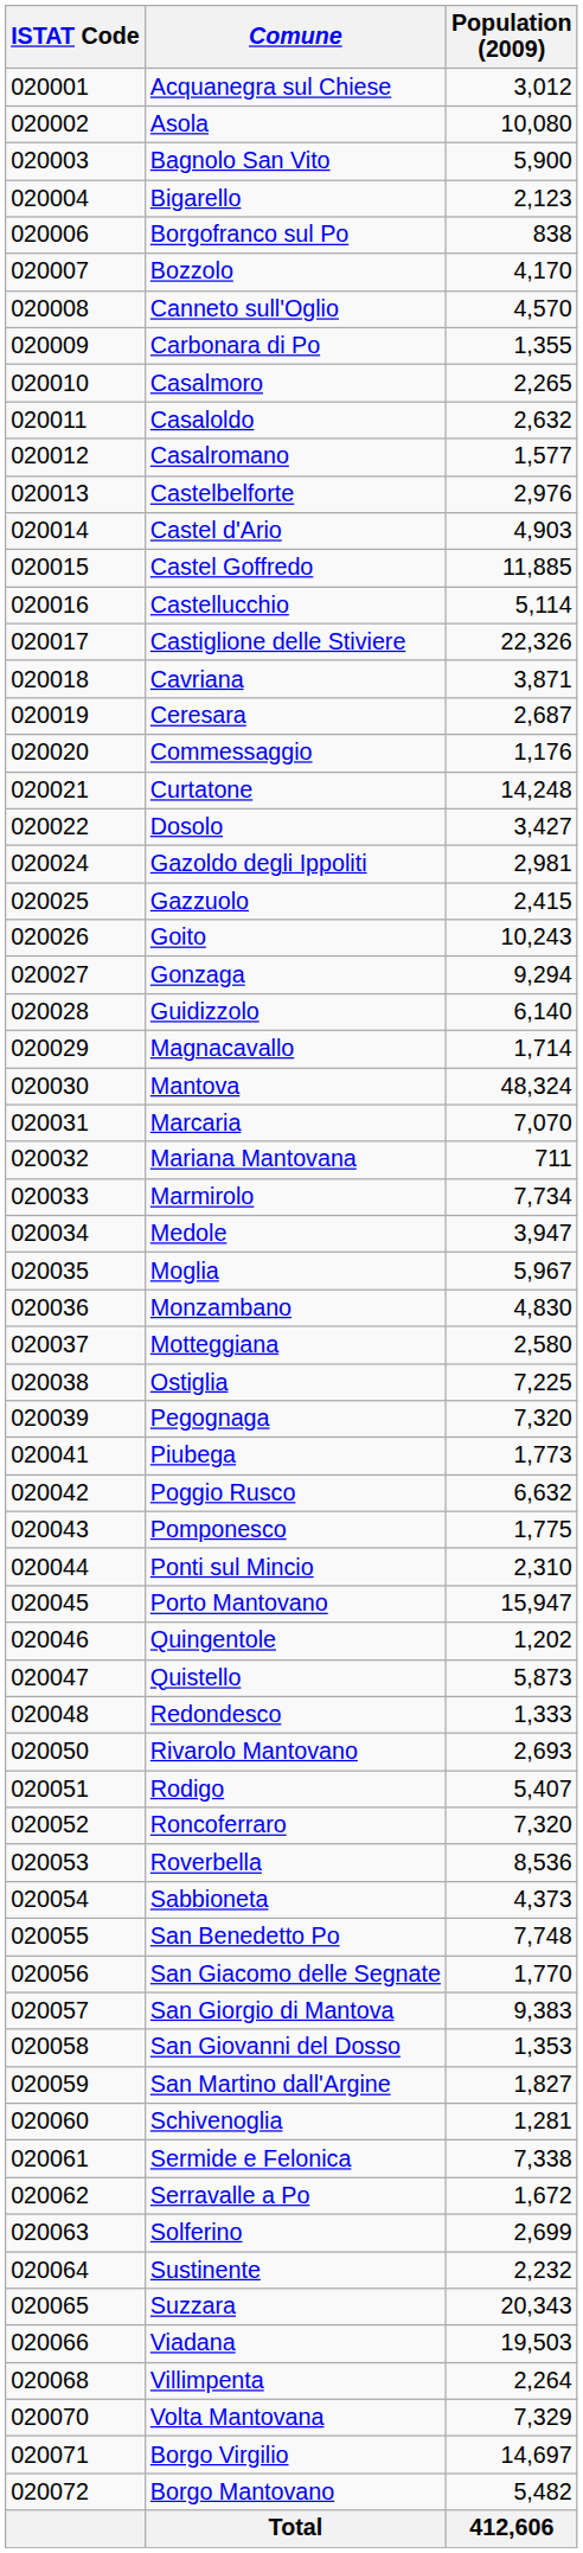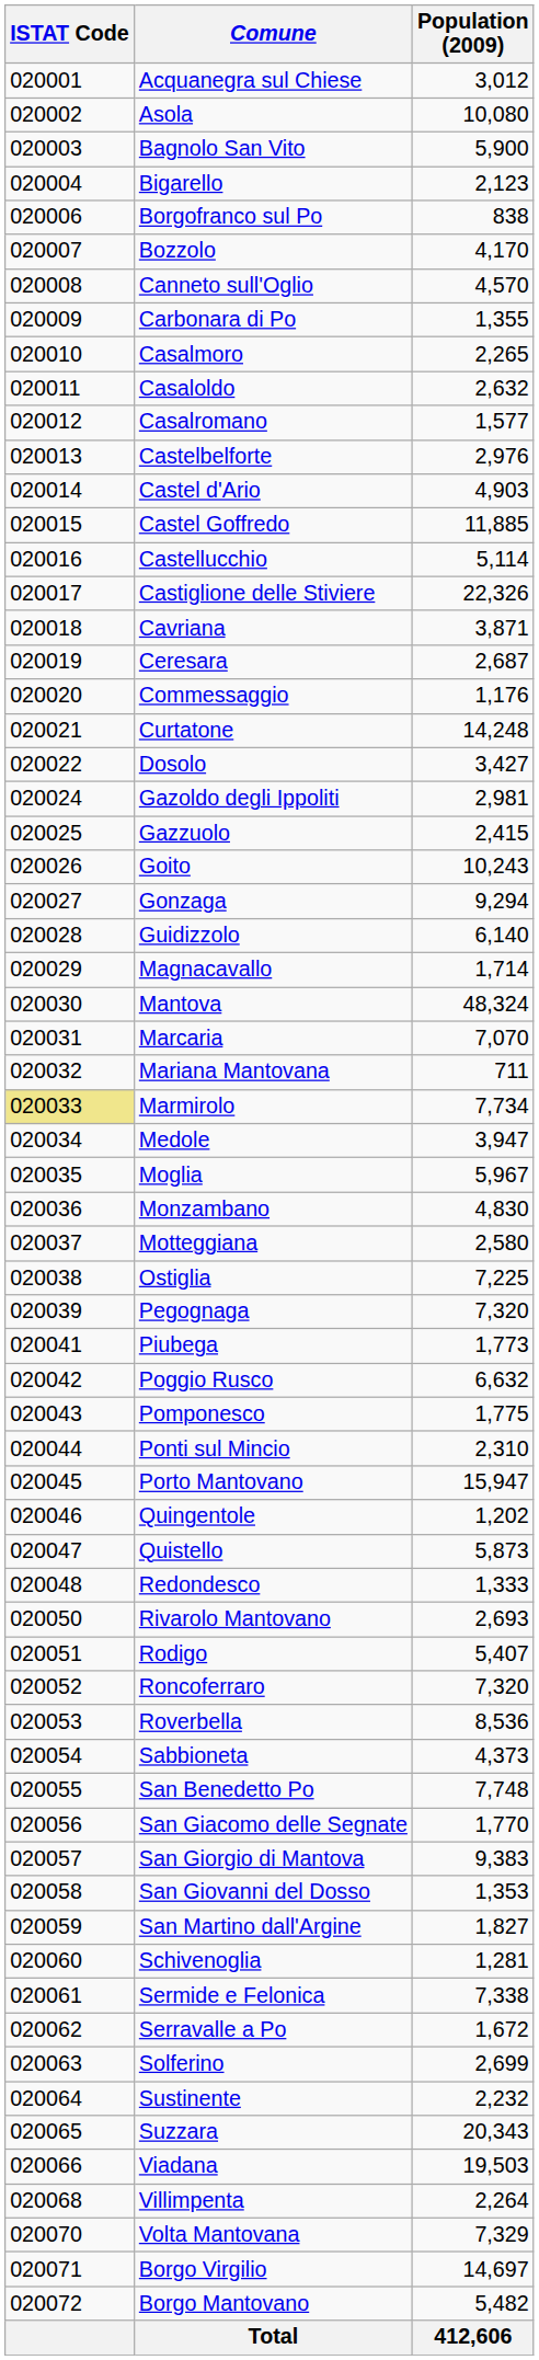Marmirolo | ISTAT Code: no background -> khaki background
